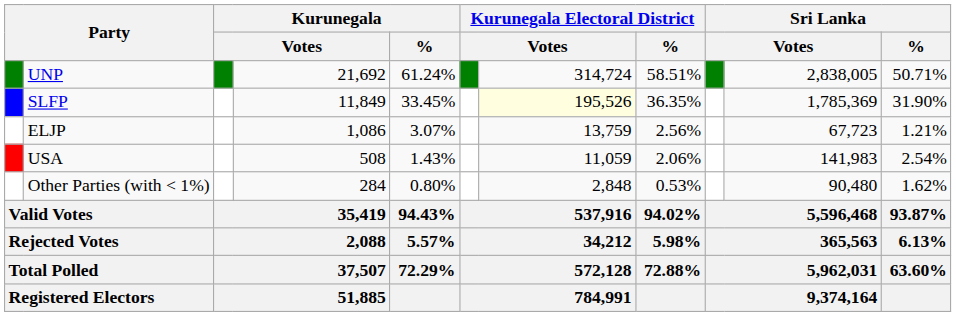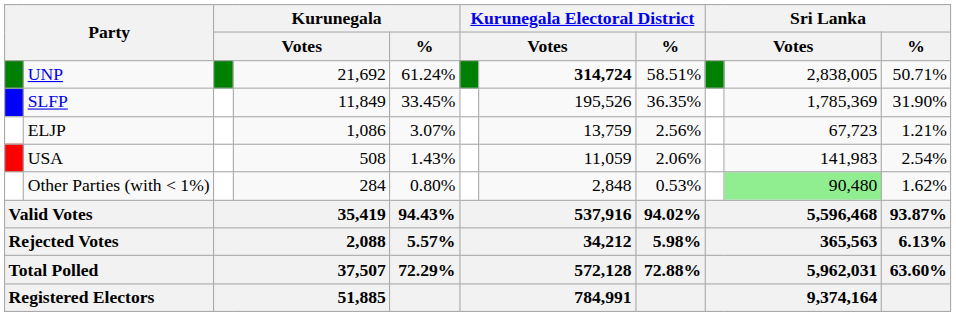UNP | column 7: normal -> bold
SLFP | column 7: lightyellow background -> no background
Other Parties (with < 1%) | column 10: no background -> lightgreen background
